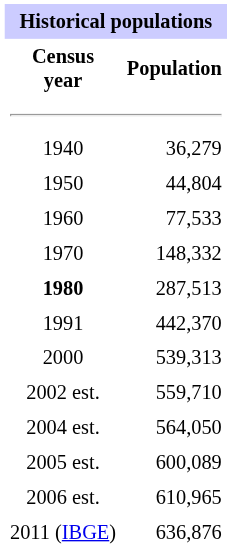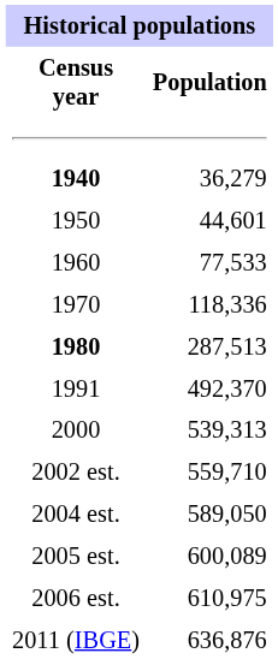row 3 | Census year: normal -> bold
row 4 | Population: 44,804 -> 44,601
row 6 | Population: 148,332 -> 118,336
row 8 | Population: 442,370 -> 492,370
row 11 | Population: 564,050 -> 589,050
row 13 | Population: 610,965 -> 610,975
